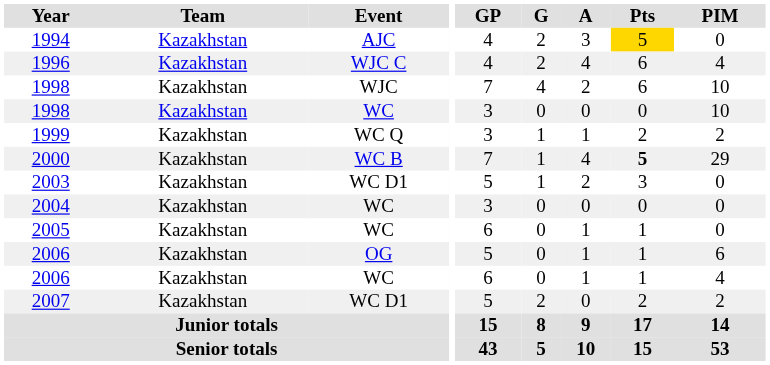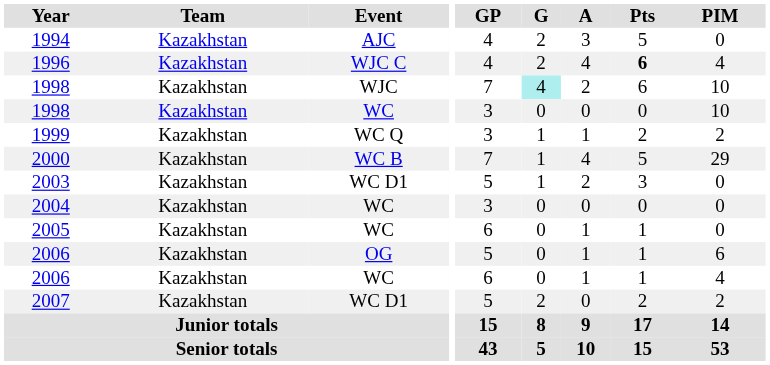1994 | Pts: gold background -> no background
1996 | Pts: normal -> bold
1998 / WJC | G: no background -> paleturquoise background
2000 | Pts: bold -> normal
